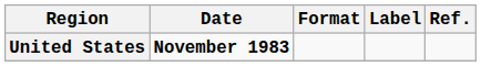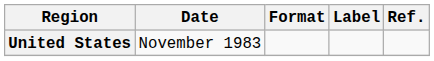United States | Date: bold -> normal
